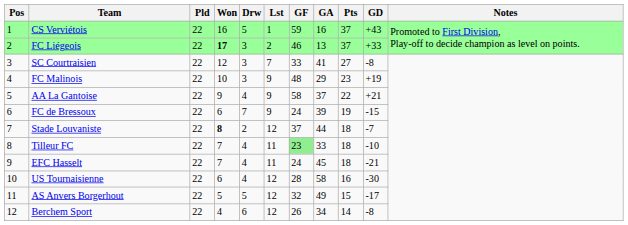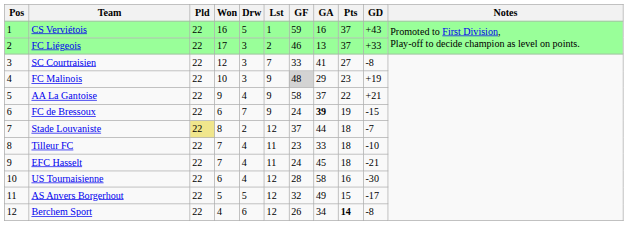FC Liégeois | Won: bold -> normal
FC Malinois | GF: no background -> lightgrey background
FC de Bressoux | GA: normal -> bold
Stade Louvaniste | Pld: no background -> khaki background
Stade Louvaniste | Won: bold -> normal
Tilleur FC | GF: lightgreen background -> no background
Berchem Sport | Pts: normal -> bold
